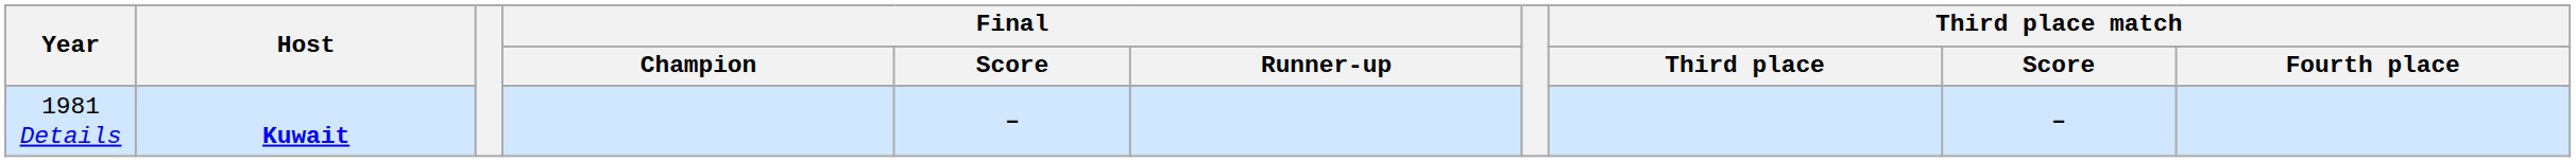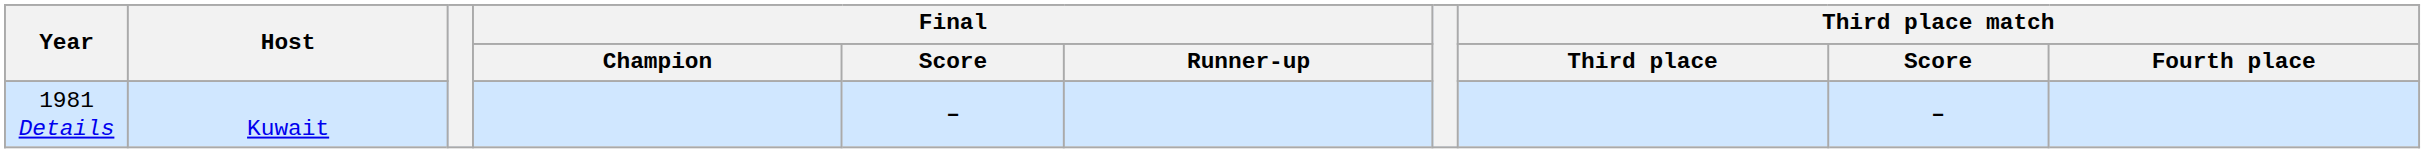1981 Details | Host: bold -> normal
